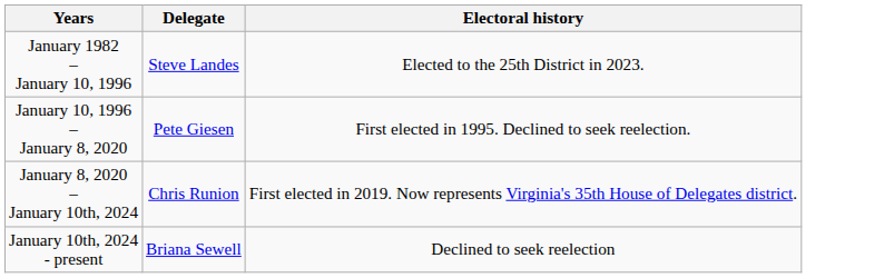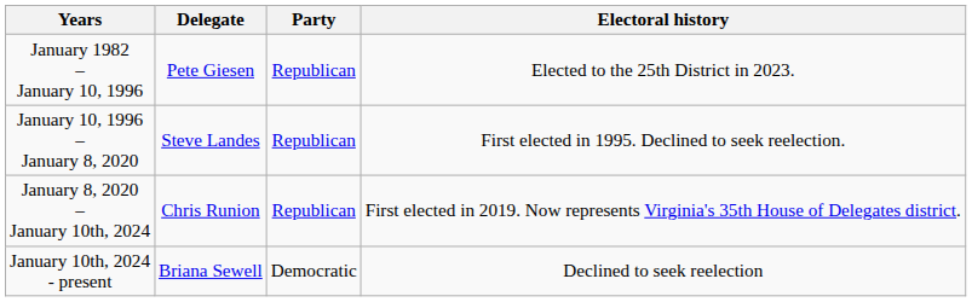+ column: Party | Republican | Republican | Republican | Democratic
January 1982 – January 10, 1996 | Delegate: Steve Landes -> Pete Giesen
January 10, 1996 – January 8, 2020 | Delegate: Pete Giesen -> Steve Landes
